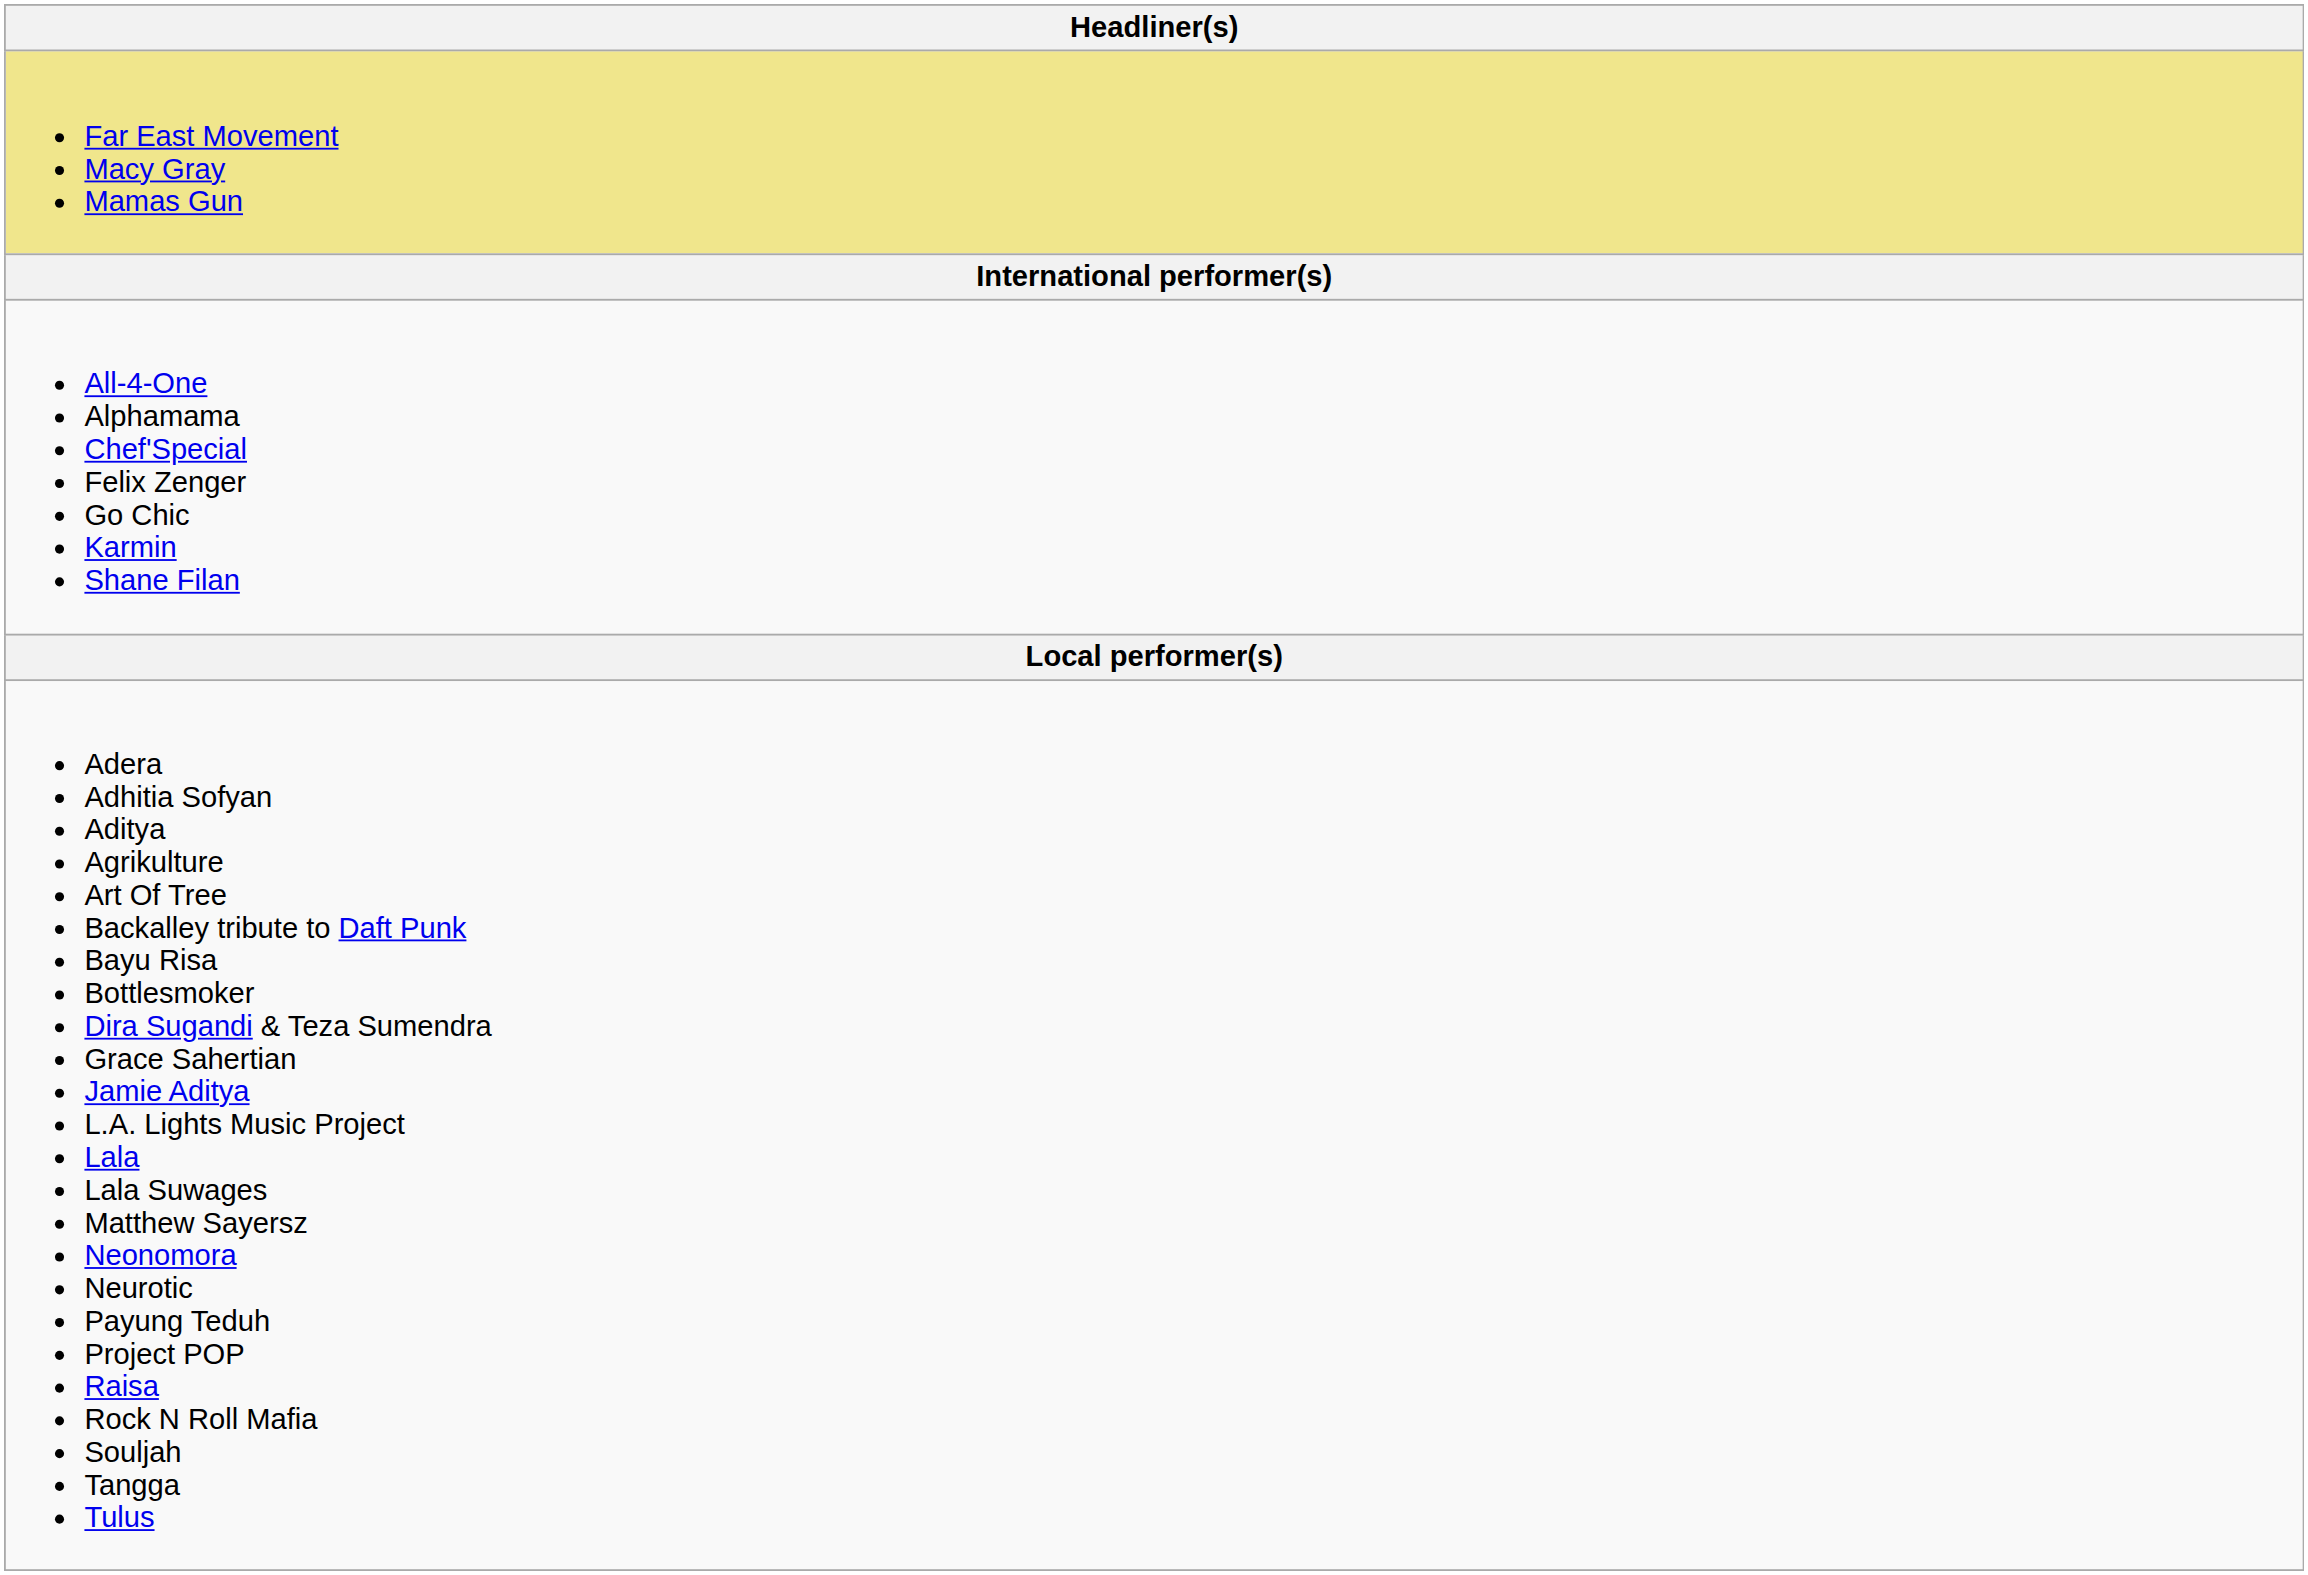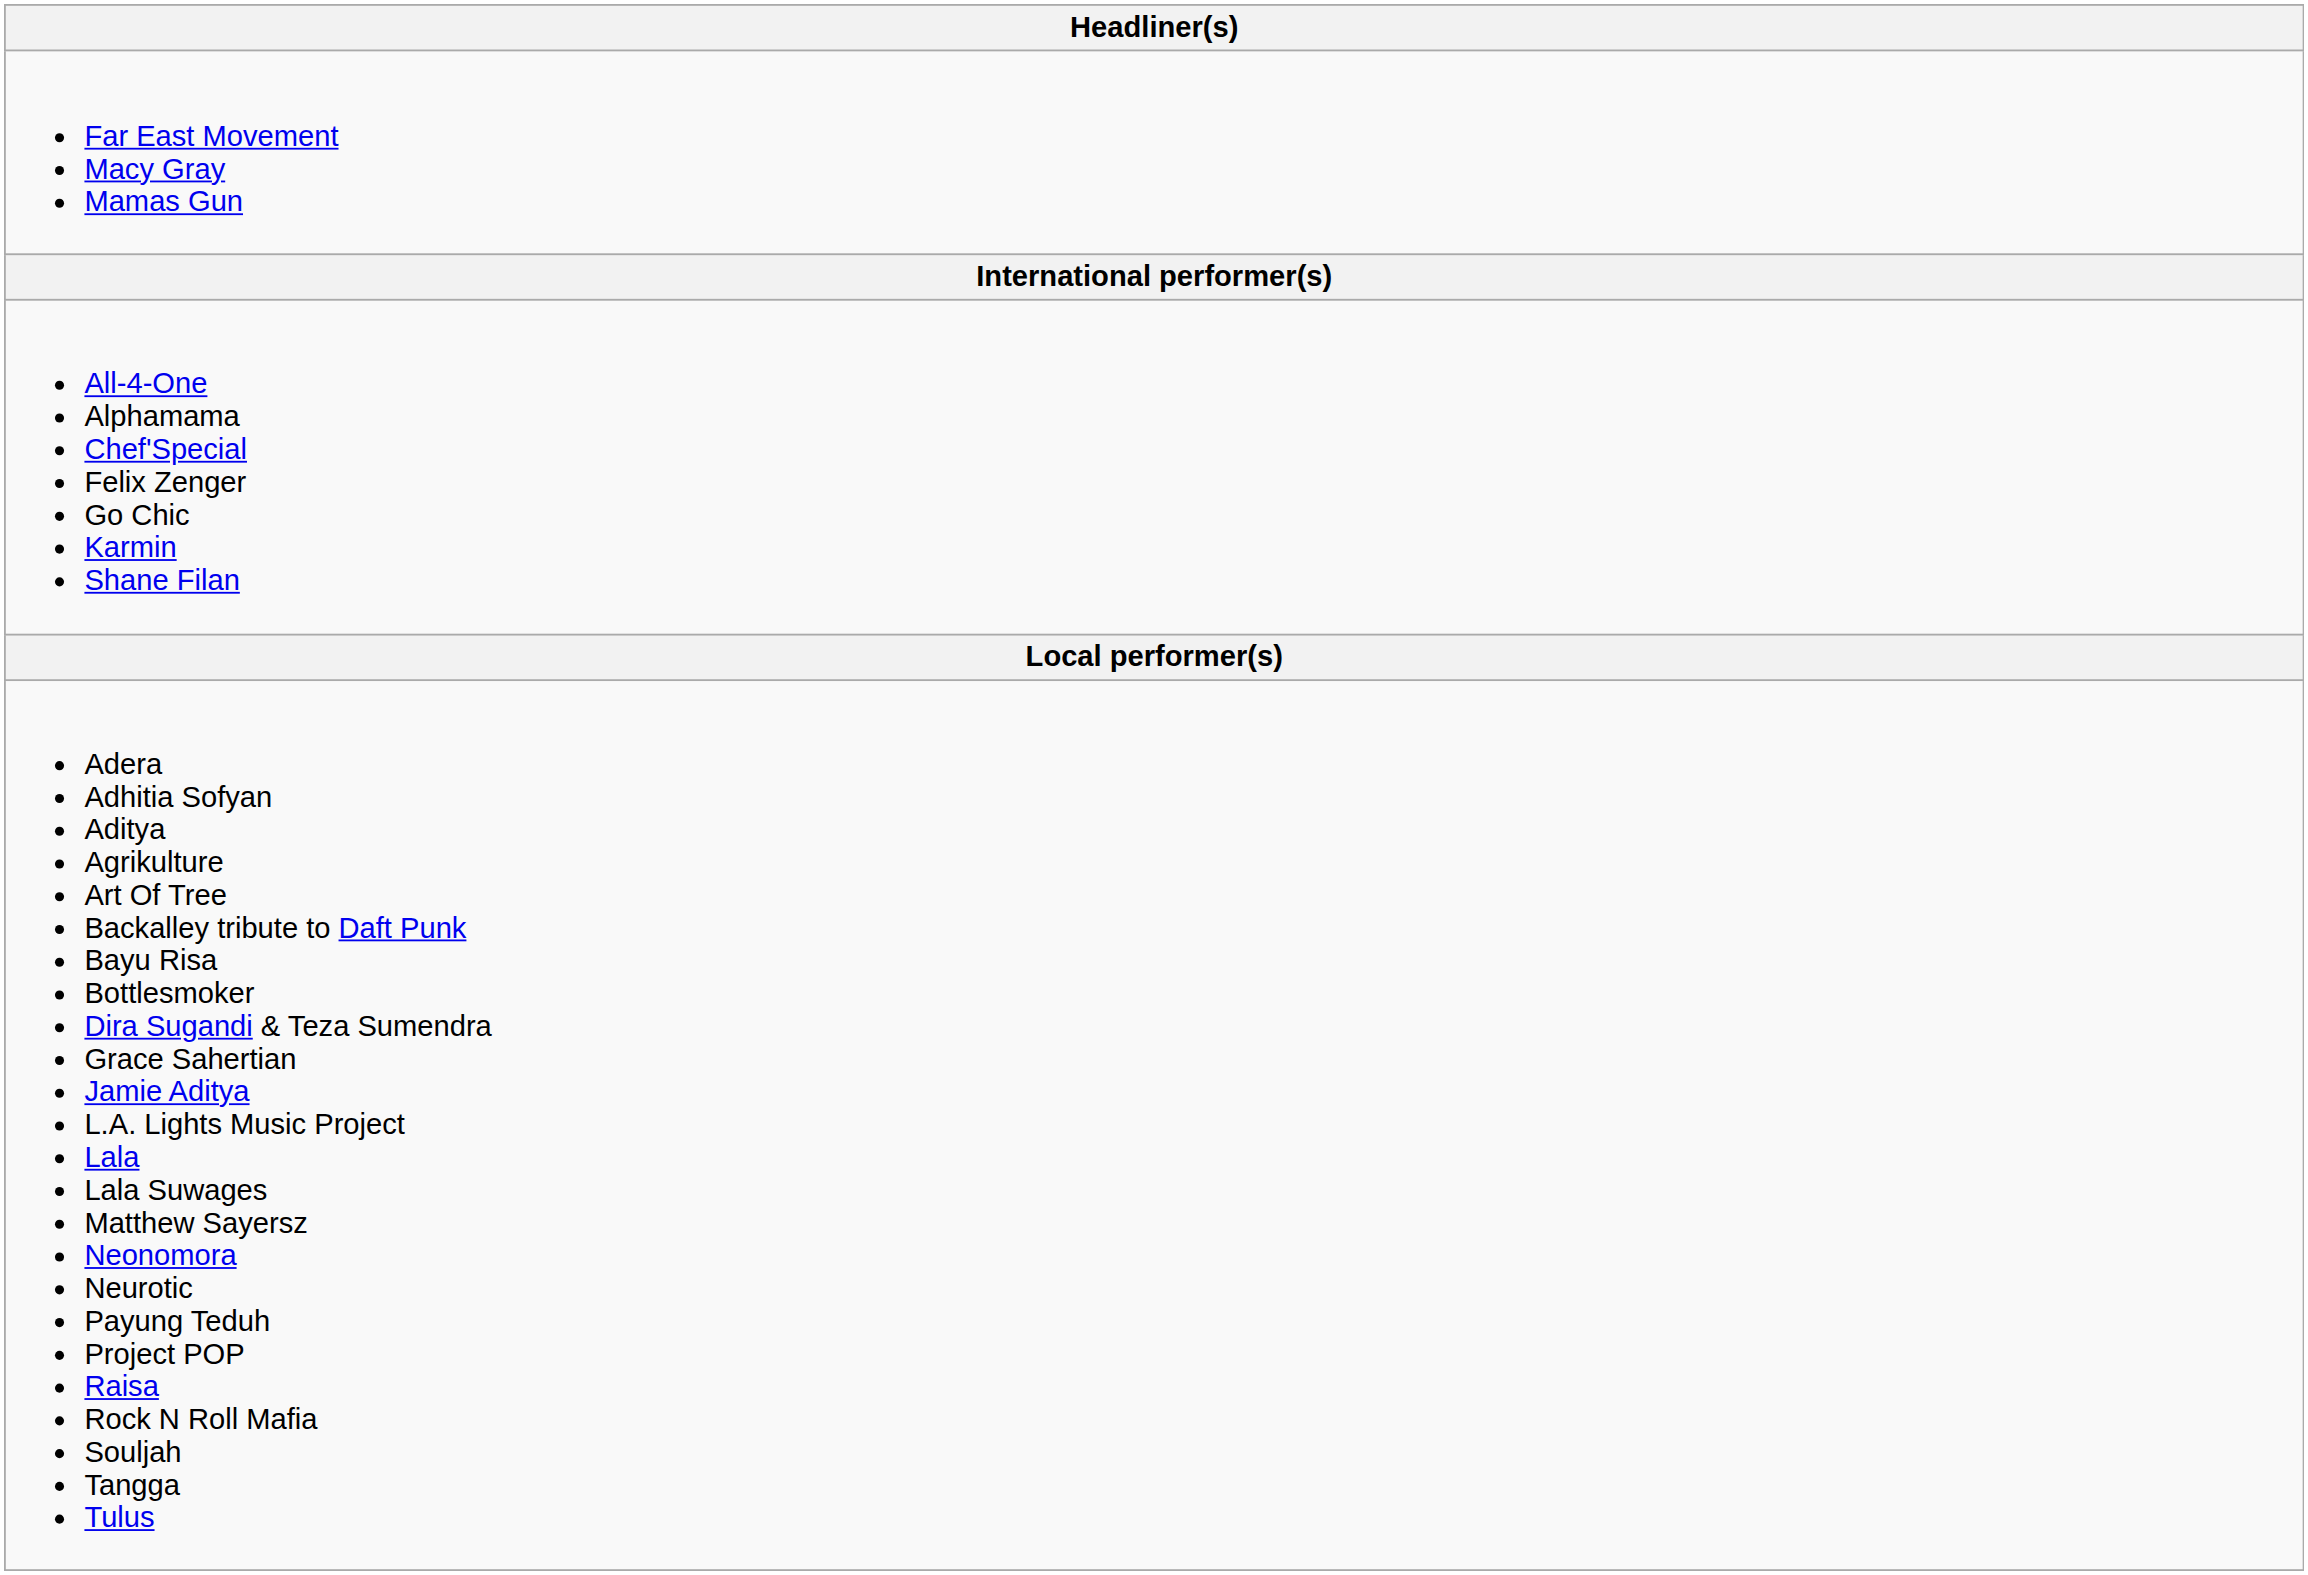row 2 | column 1: khaki background -> no background
